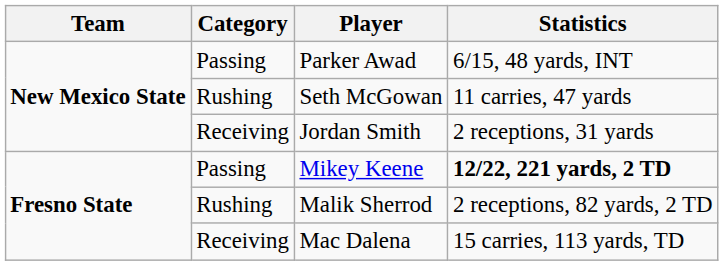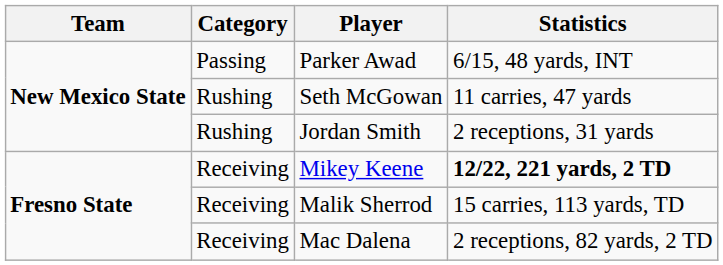Jordan Smith | Category: Receiving -> Rushing
Mikey Keene | Category: Passing -> Receiving
Malik Sherrod | Category: Rushing -> Receiving
Malik Sherrod | Statistics: 2 receptions, 82 yards, 2 TD -> 15 carries, 113 yards, TD
Mac Dalena | Statistics: 15 carries, 113 yards, TD -> 2 receptions, 82 yards, 2 TD
